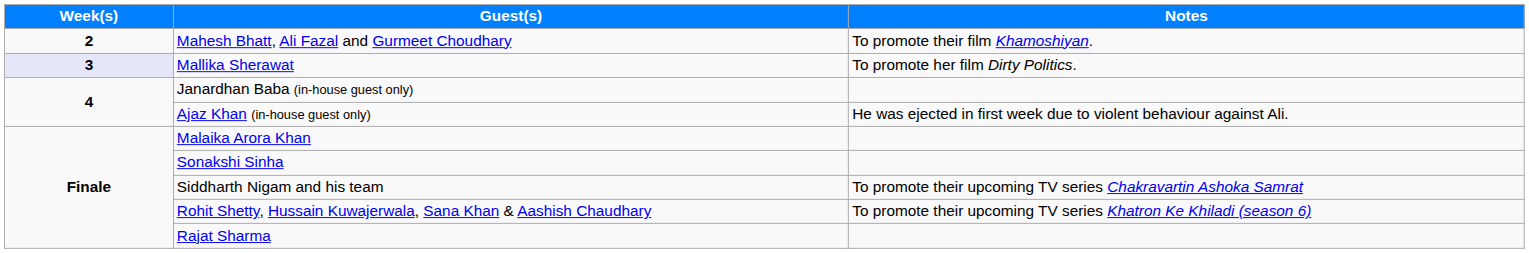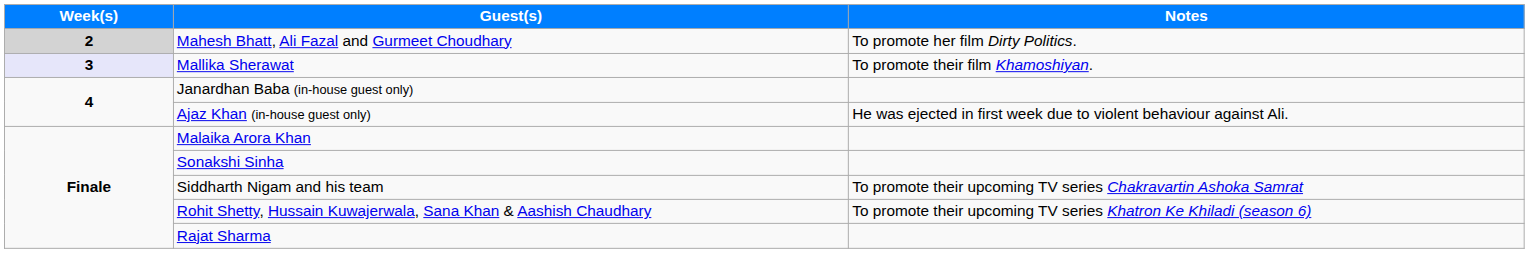Mahesh Bhatt, Ali Fazal and Gurmeet Choudhary | Week(s): no background -> lightgrey background
Mahesh Bhatt, Ali Fazal and Gurmeet Choudhary | Notes: To promote their film Khamoshiyan. -> To promote her film Dirty Politics.
Mallika Sherawat | Notes: To promote her film Dirty Politics. -> To promote their film Khamoshiyan.
